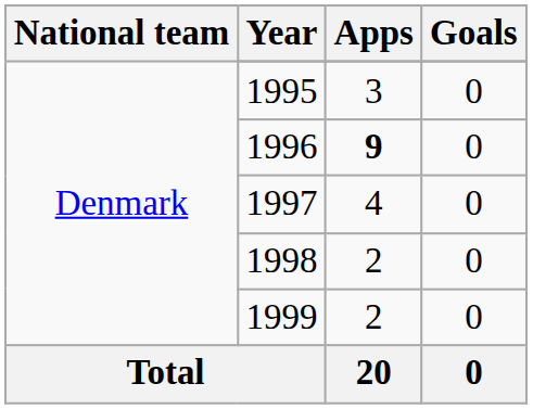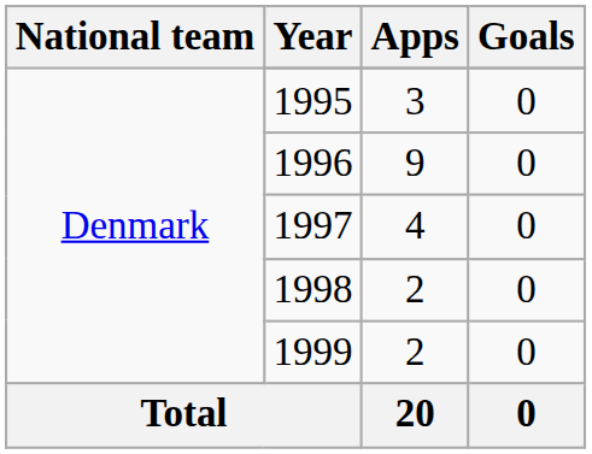1996 | Apps: bold -> normal
